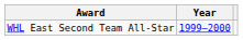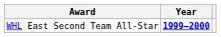row 2 | Year: normal -> bold
